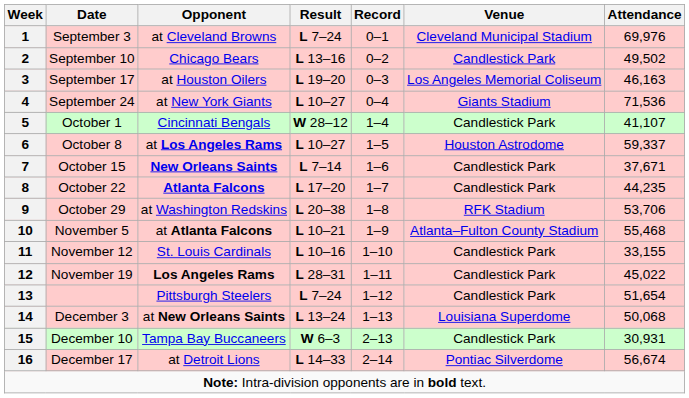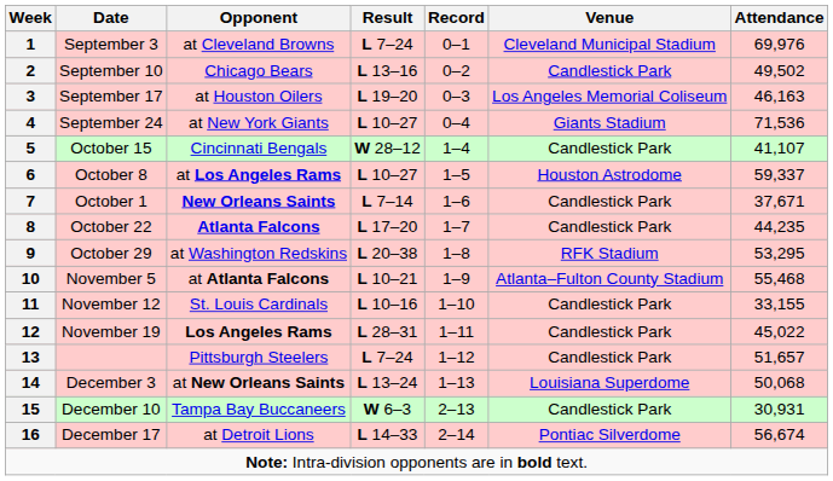5 | Date: October 1 -> October 15
7 | Date: October 15 -> October 1
9 | Attendance: 53,706 -> 53,295
13 | Attendance: 51,654 -> 51,657
